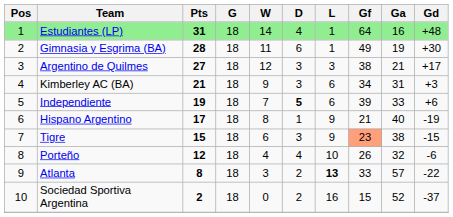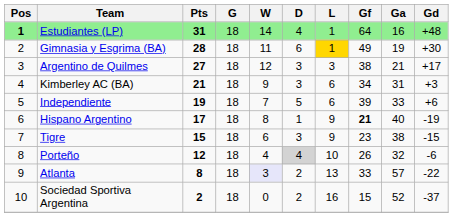Estudiantes (LP) | Pos: normal -> bold
Gimnasia y Esgrima (BA) | L: no background -> gold background
Independiente | D: bold -> normal
Hispano Argentino | Gf: normal -> bold
Tigre | Gf: lightsalmon background -> no background
Porteño | D: no background -> lightgrey background
Atlanta | W: no background -> lavender background
Atlanta | L: bold -> normal
